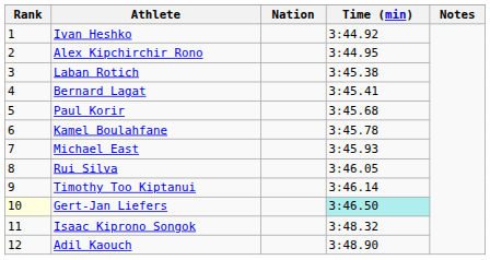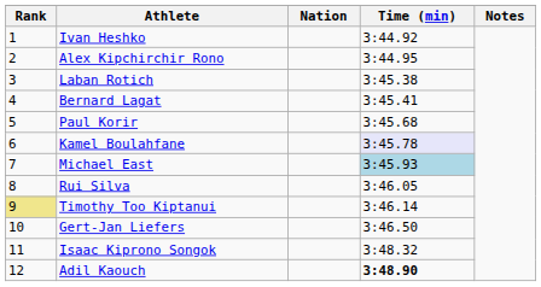Kamel Boulahfane | Time (min): no background -> lavender background
Michael East | Time (min): no background -> lightblue background
Timothy Too Kiptanui | Rank: no background -> khaki background
Gert-Jan Liefers | Rank: lightyellow background -> no background
Gert-Jan Liefers | Time (min): paleturquoise background -> no background
Adil Kaouch | Time (min): normal -> bold
